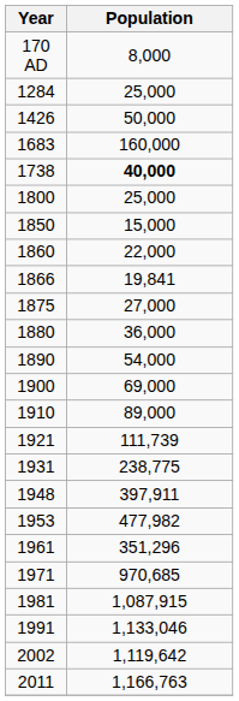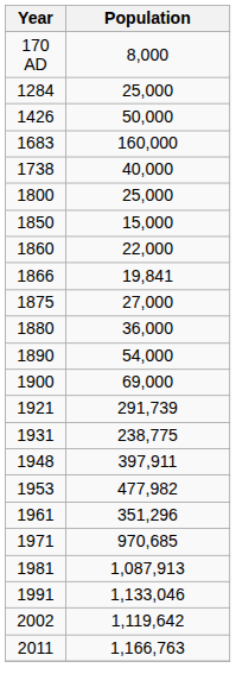1738 | Population: bold -> normal
- row: 1910 | 89,000
1921 | Population: 111,739 -> 291,739
1981 | Population: 1,087,915 -> 1,087,913
